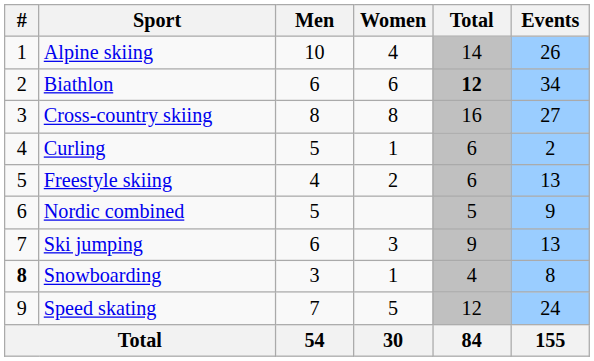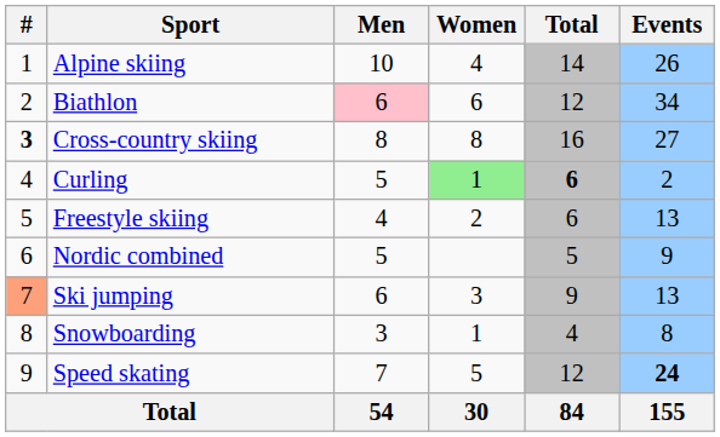Biathlon | Men: no background -> pink background
Biathlon | Total: bold -> normal
Cross-country skiing | #: normal -> bold
Curling | Women: no background -> lightgreen background
Curling | Total: normal -> bold
Ski jumping | #: no background -> lightsalmon background
Snowboarding | #: bold -> normal
Speed skating | Events: normal -> bold
